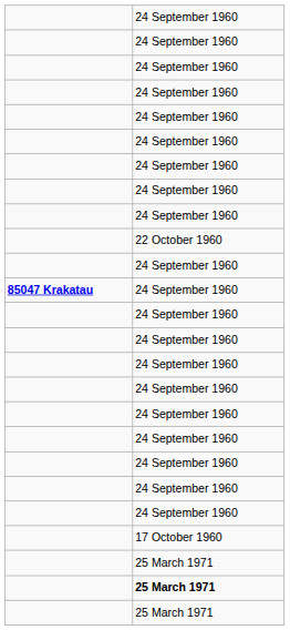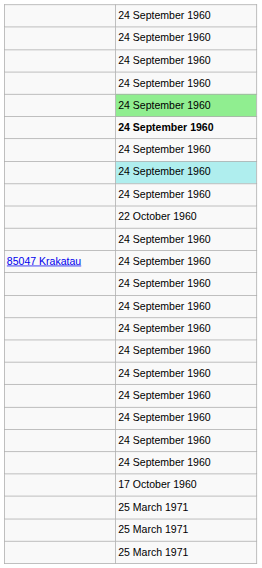row 5 | column 2: no background -> lightgreen background
row 6 | column 2: normal -> bold
row 8 | column 2: no background -> paleturquoise background
row 12 | column 1: bold -> normal
row 24 | column 2: bold -> normal
